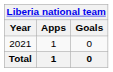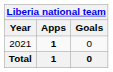2021 | Apps: normal -> bold
